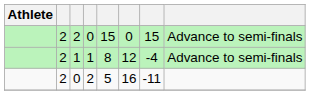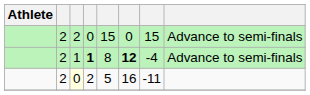row 3 | column 4: normal -> bold
row 3 | column 6: normal -> bold
row 4 | column 3: no background -> lightyellow background
